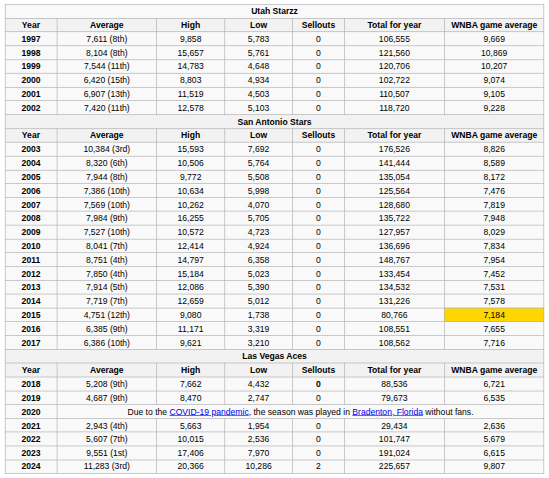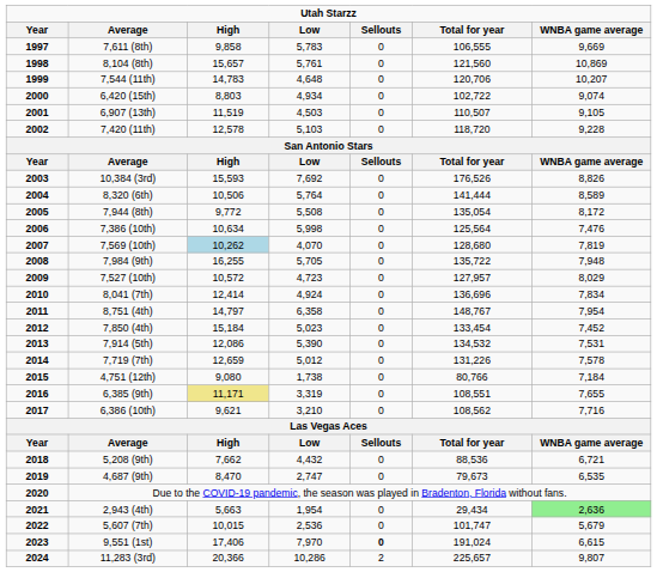7,569 (10th) | High: no background -> lightblue background
4,751 (12th) | WNBA game average: gold background -> no background
6,385 (9th) | High: no background -> khaki background
5,208 (9th) | Sellouts: bold -> normal
2,943 (4th) | WNBA game average: no background -> lightgreen background
9,551 (1st) | Sellouts: normal -> bold
